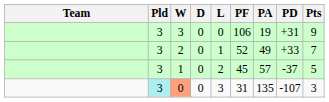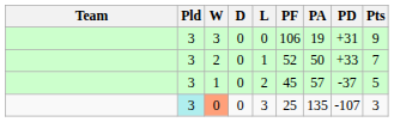row 3 | PA: 49 -> 50
row 5 | PF: 31 -> 25
